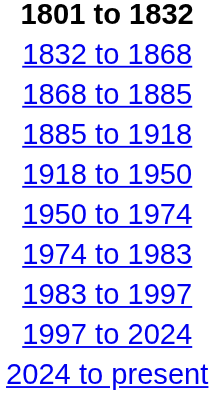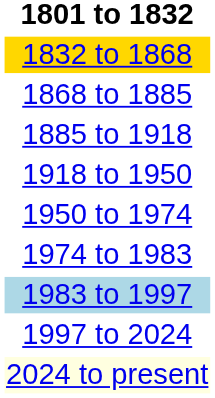row 2 | column 1: no background -> gold background
row 8 | column 1: no background -> lightblue background
row 10 | column 1: no background -> lightyellow background
